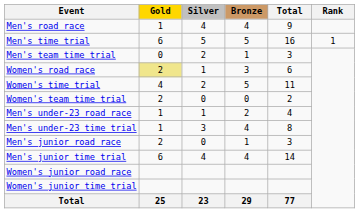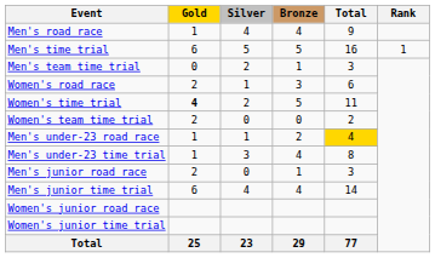Women's road race | Gold: khaki background -> no background
Women's time trial | Gold: normal -> bold
Men's under-23 road race | Total: no background -> gold background
